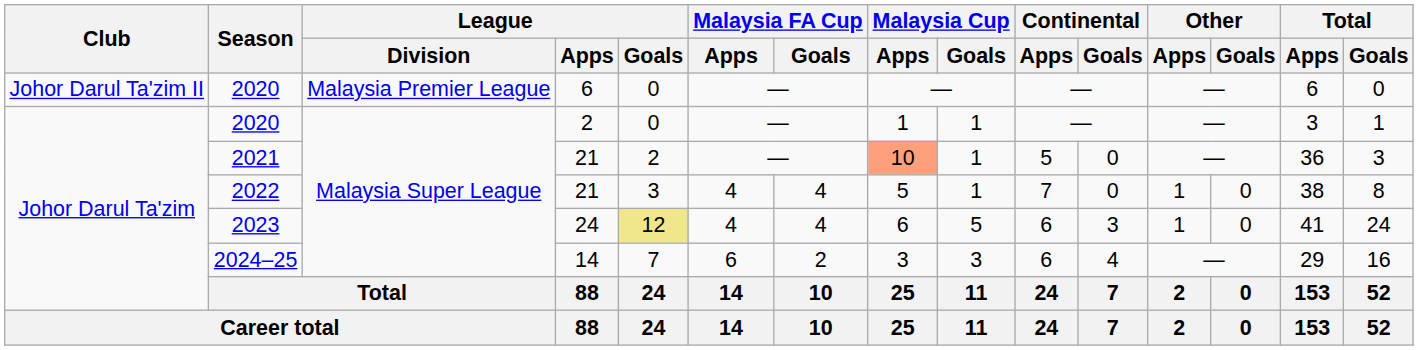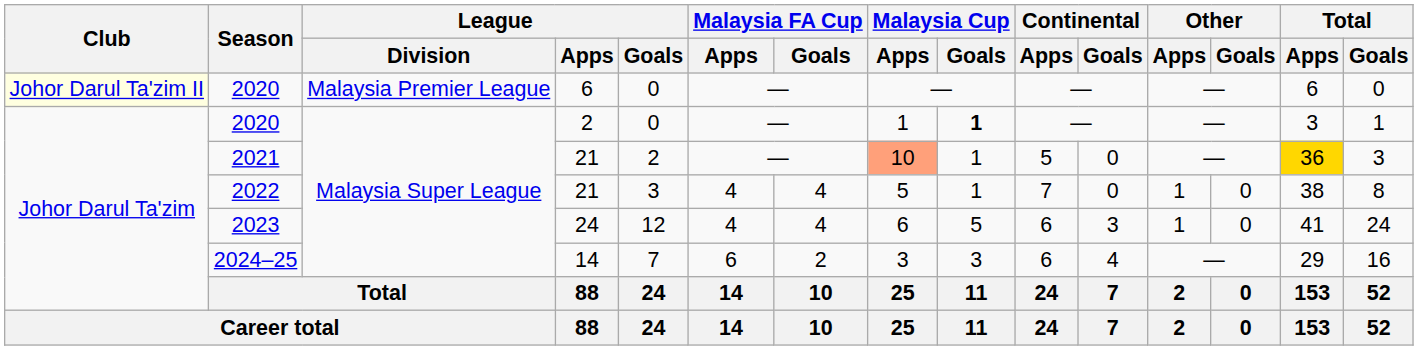2020 / 6 | Club: no background -> lightyellow background
2020 / 2 | Malaysia Cup / Goals: normal -> bold
2021 | Total / Apps: no background -> gold background
2023 | League / Goals: khaki background -> no background
